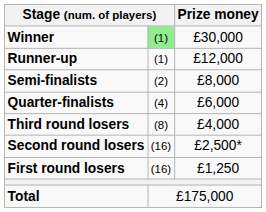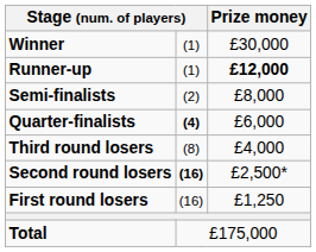Winner | column 2: lightgreen background -> no background
Runner-up | Prize money: normal -> bold
Quarter-finalists | column 2: normal -> bold
Second round losers | column 2: normal -> bold
